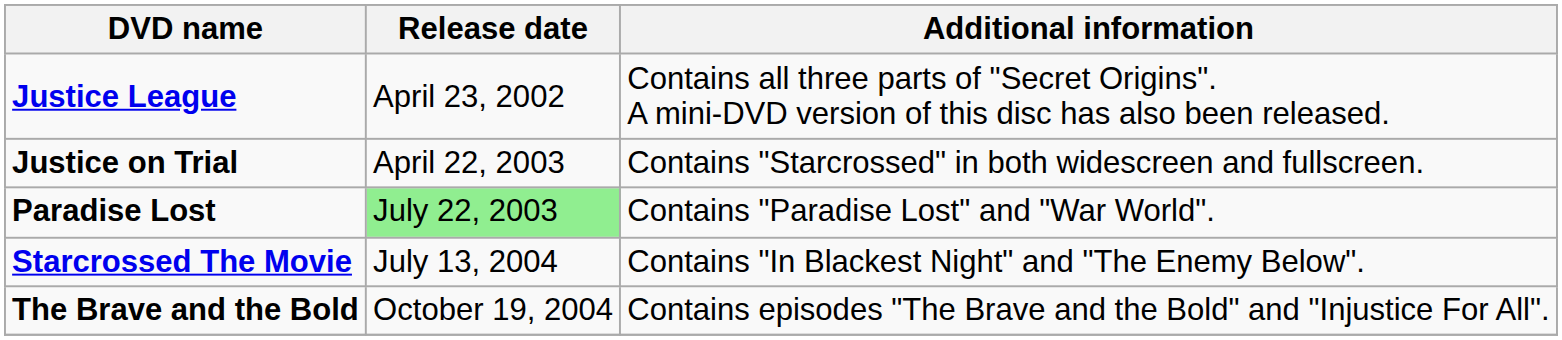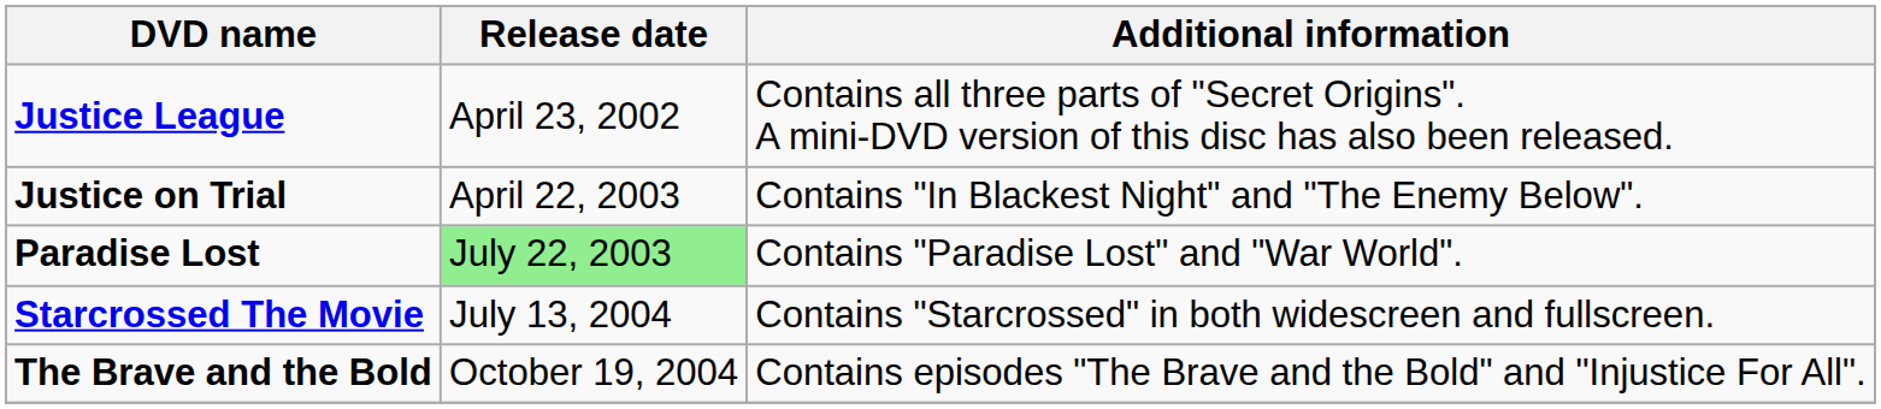Justice on Trial | Additional information: Contains "Starcrossed" in both widescreen and fullscreen. -> Contains "In Blackest Night" and "The Enemy Below".
Starcrossed The Movie | Additional information: Contains "In Blackest Night" and "The Enemy Below". -> Contains "Starcrossed" in both widescreen and fullscreen.
